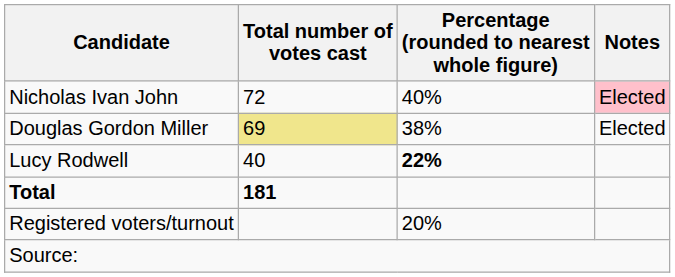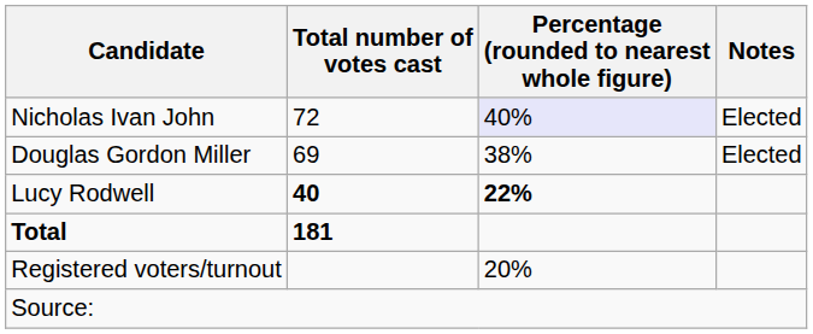Nicholas Ivan John | Percentage (rounded to nearest whole figure): no background -> lavender background
Nicholas Ivan John | Notes: pink background -> no background
Douglas Gordon Miller | Total number of votes cast: khaki background -> no background
Lucy Rodwell | Total number of votes cast: normal -> bold
